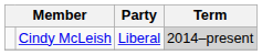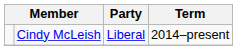Cindy McLeish | Term: lightgrey background -> no background
